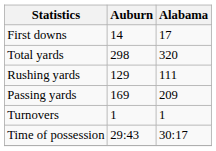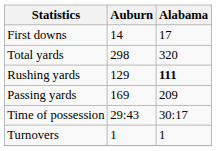Rushing yards | Alabama: normal -> bold
rows swapped: Turnovers <-> Time of possession
